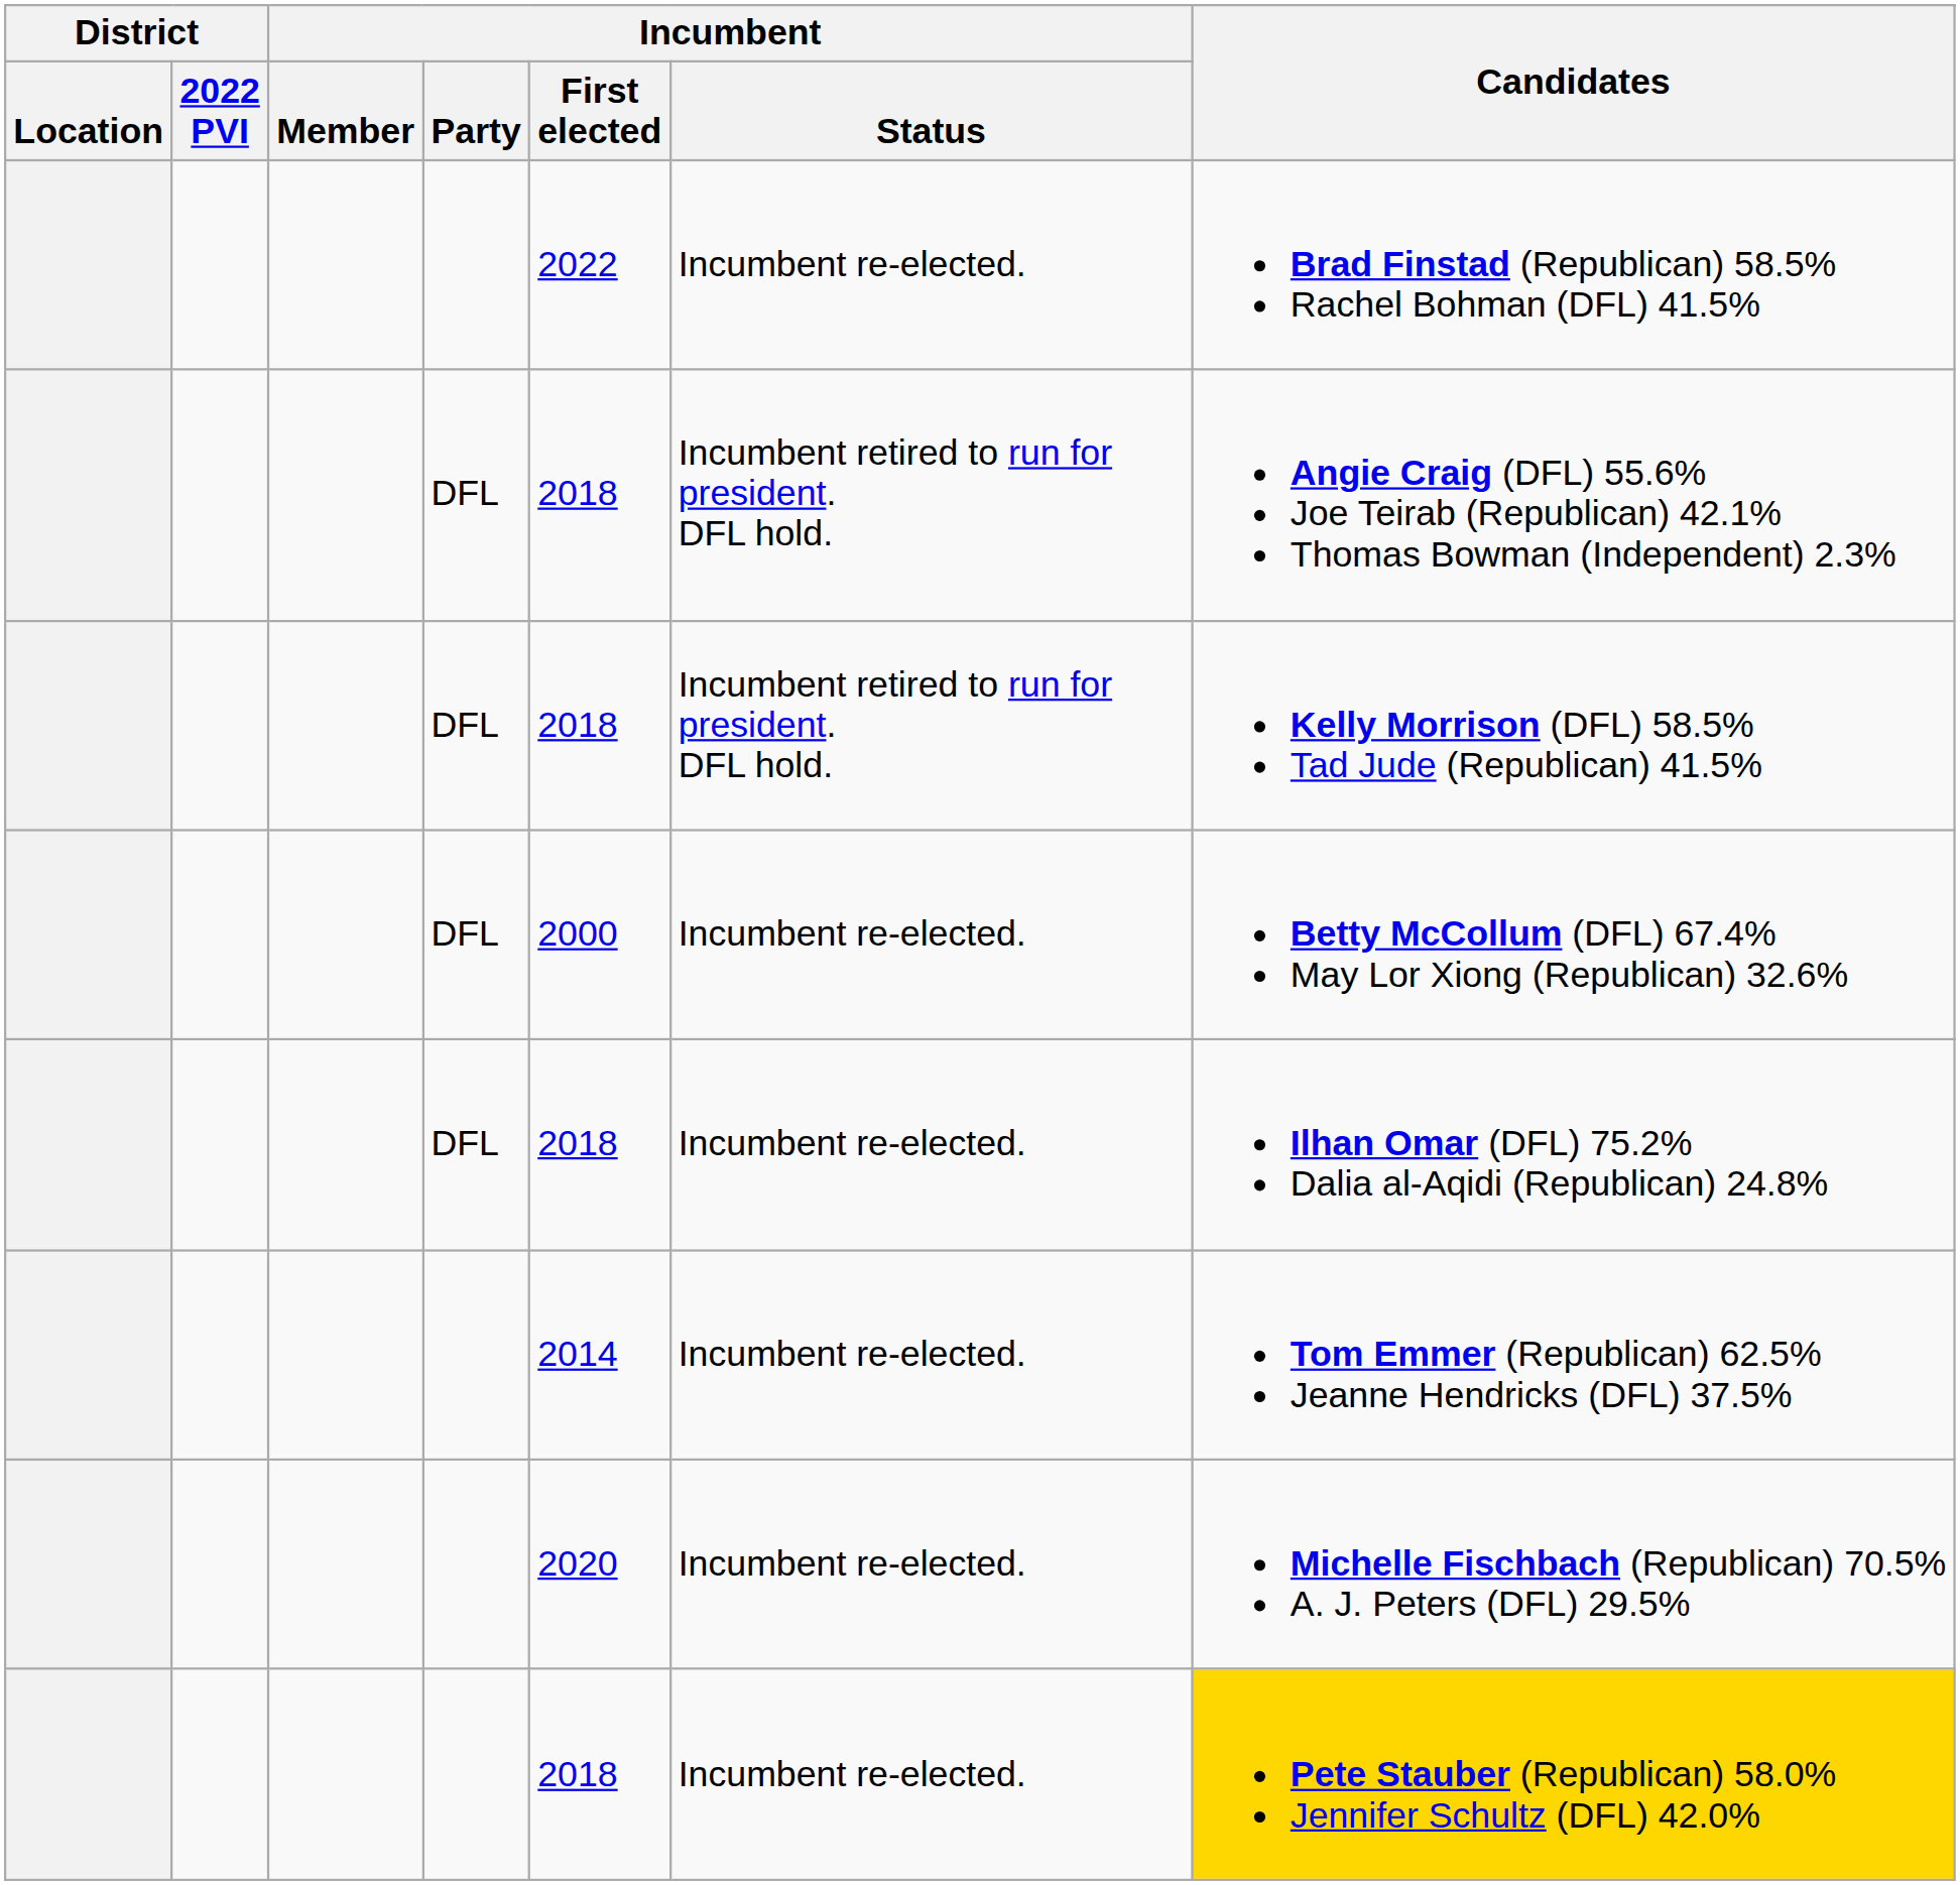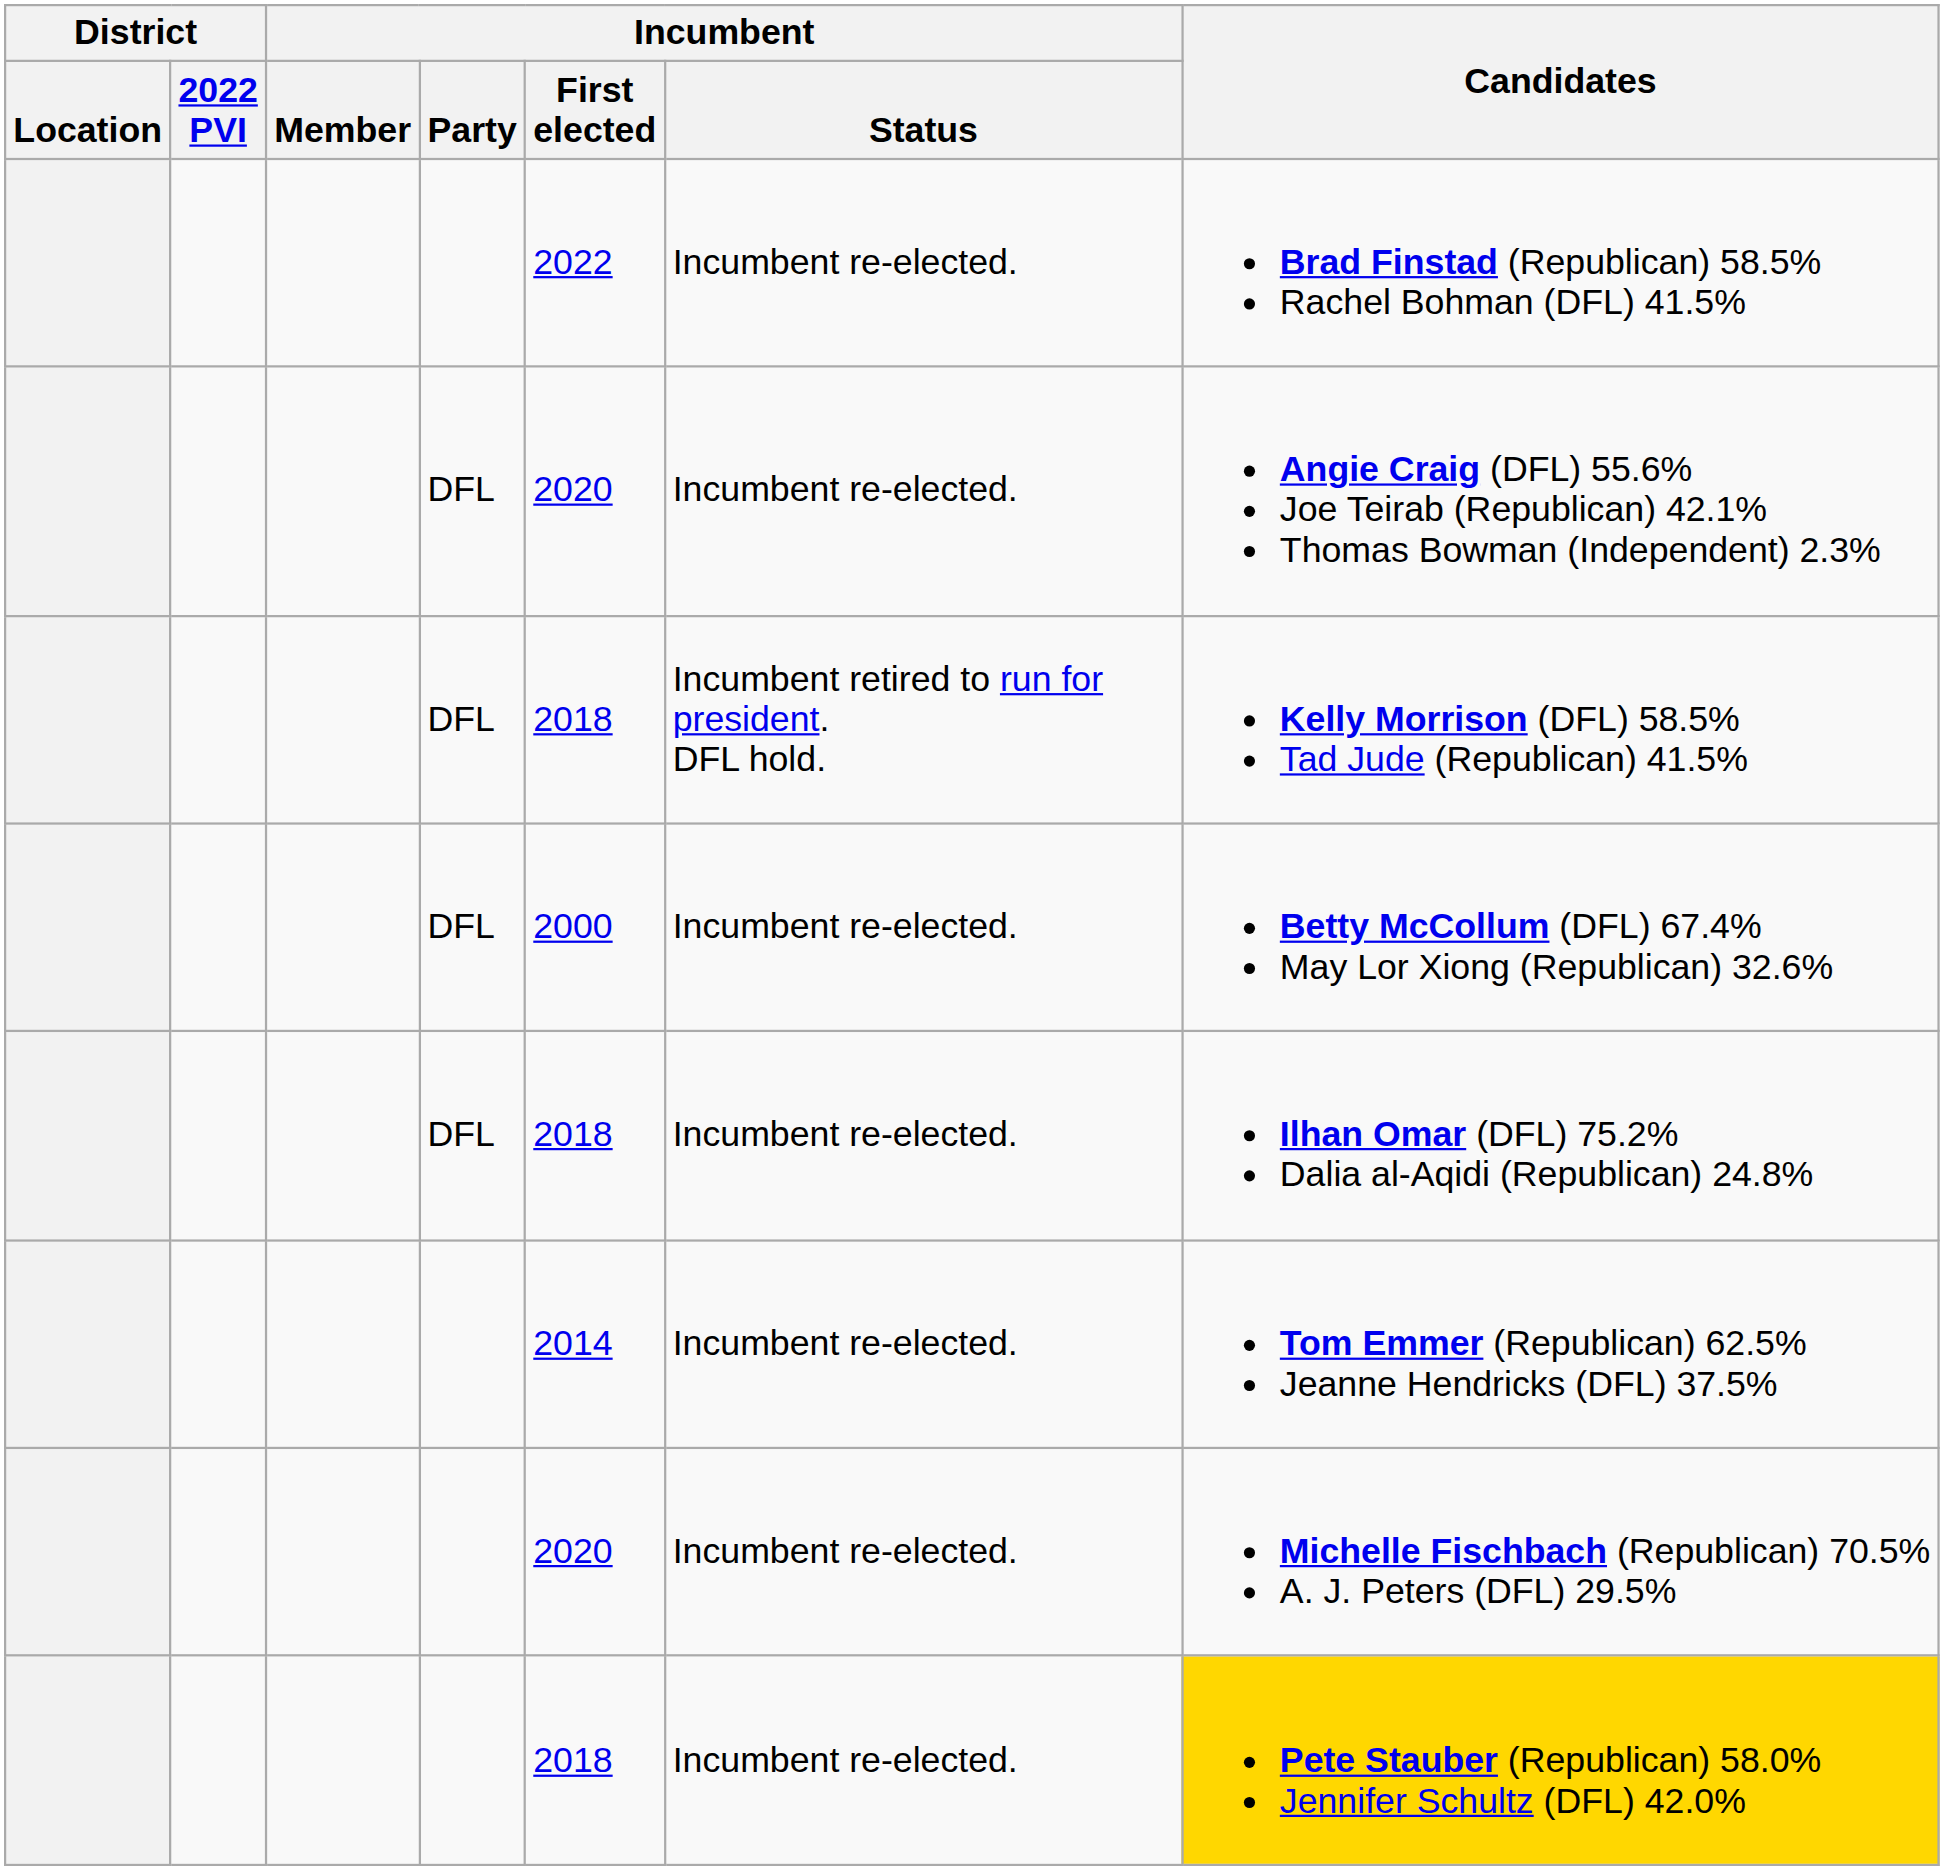row 4 | Incumbent / First elected: 2018 -> 2020
row 4 | Incumbent / Status: Incumbent retired to run for president. DFL hold. -> Incumbent re-elected.
